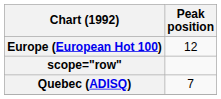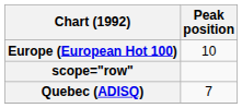Europe (European Hot 100) | Peak position: 12 -> 10
